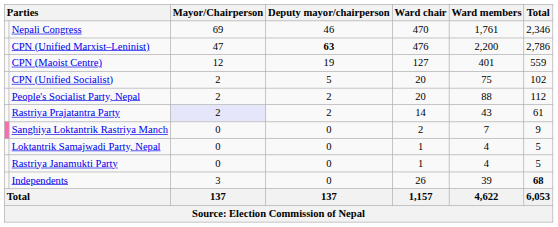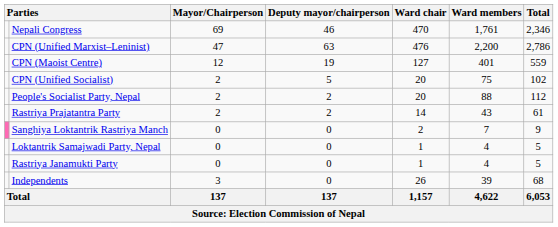CPN (Unified Marxist–Leninist) | Deputy mayor/chairperson: bold -> normal
Rastriya Prajatantra Party | Mayor/Chairperson: lavender background -> no background
Independents | Total: bold -> normal
